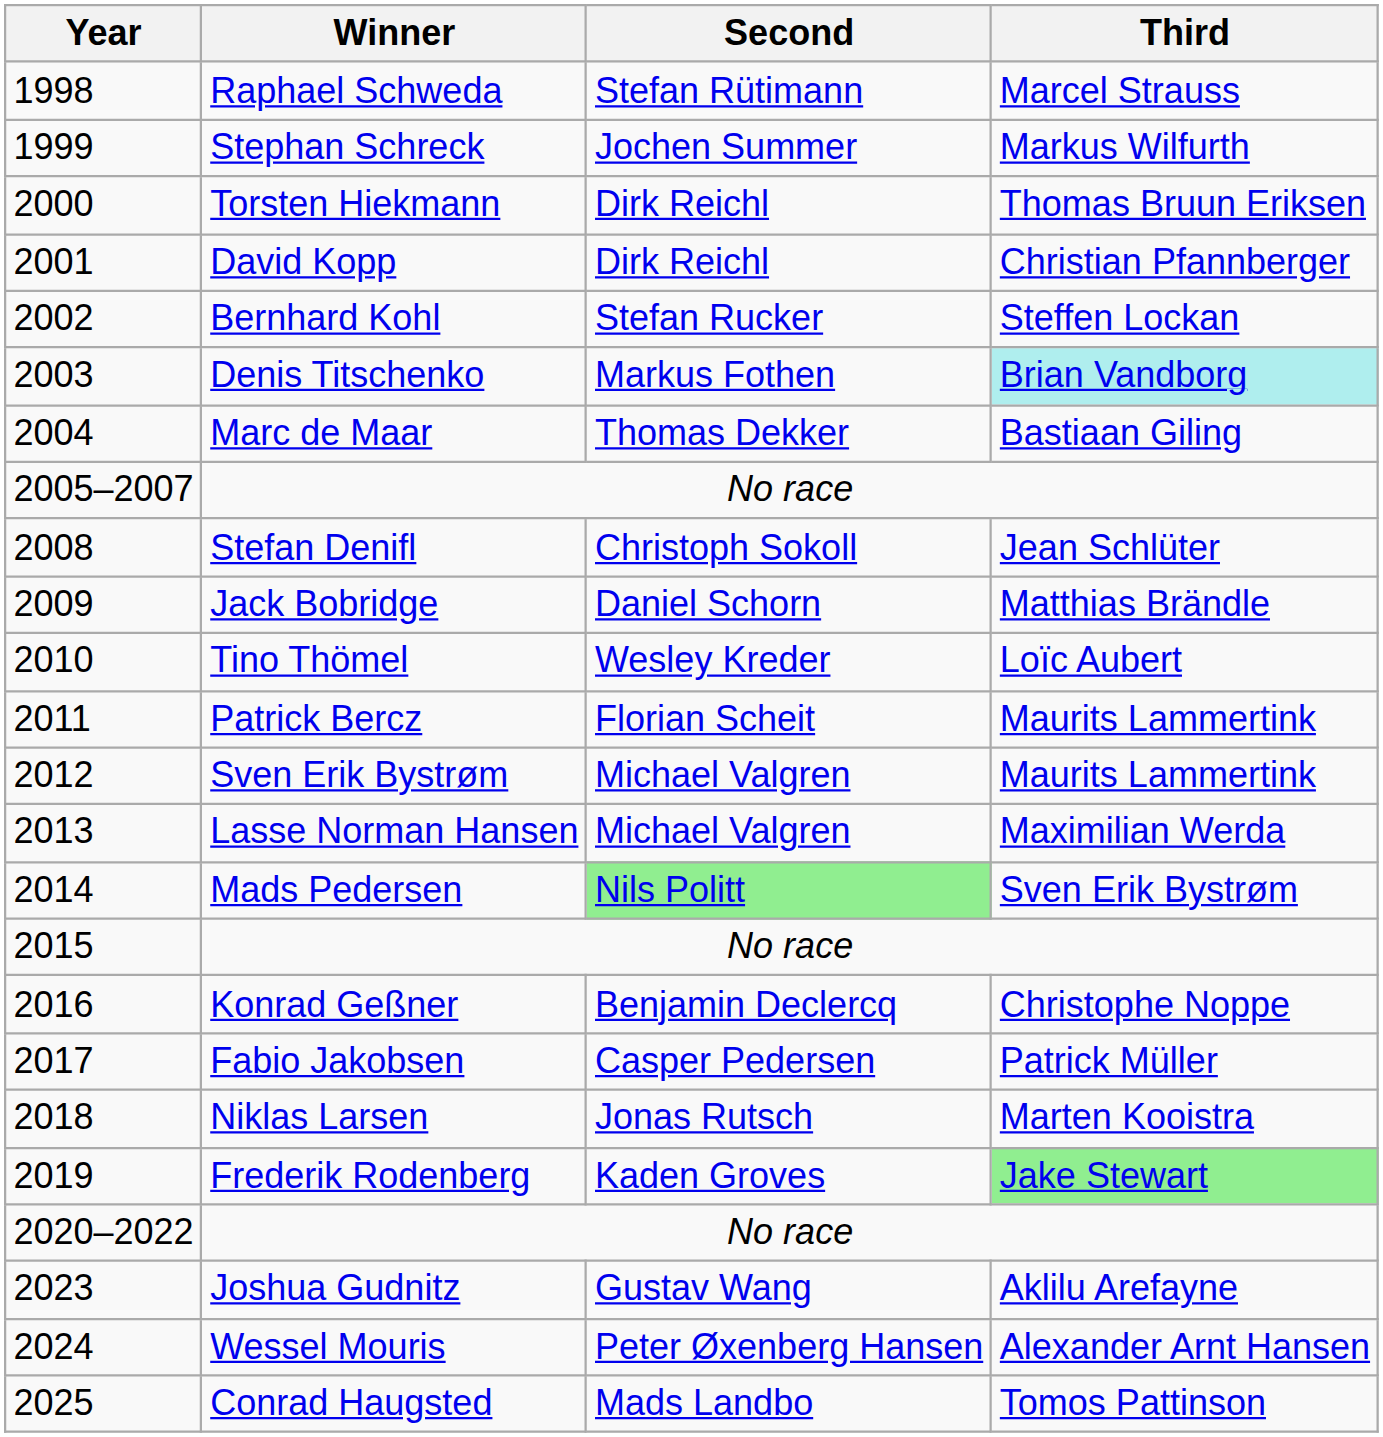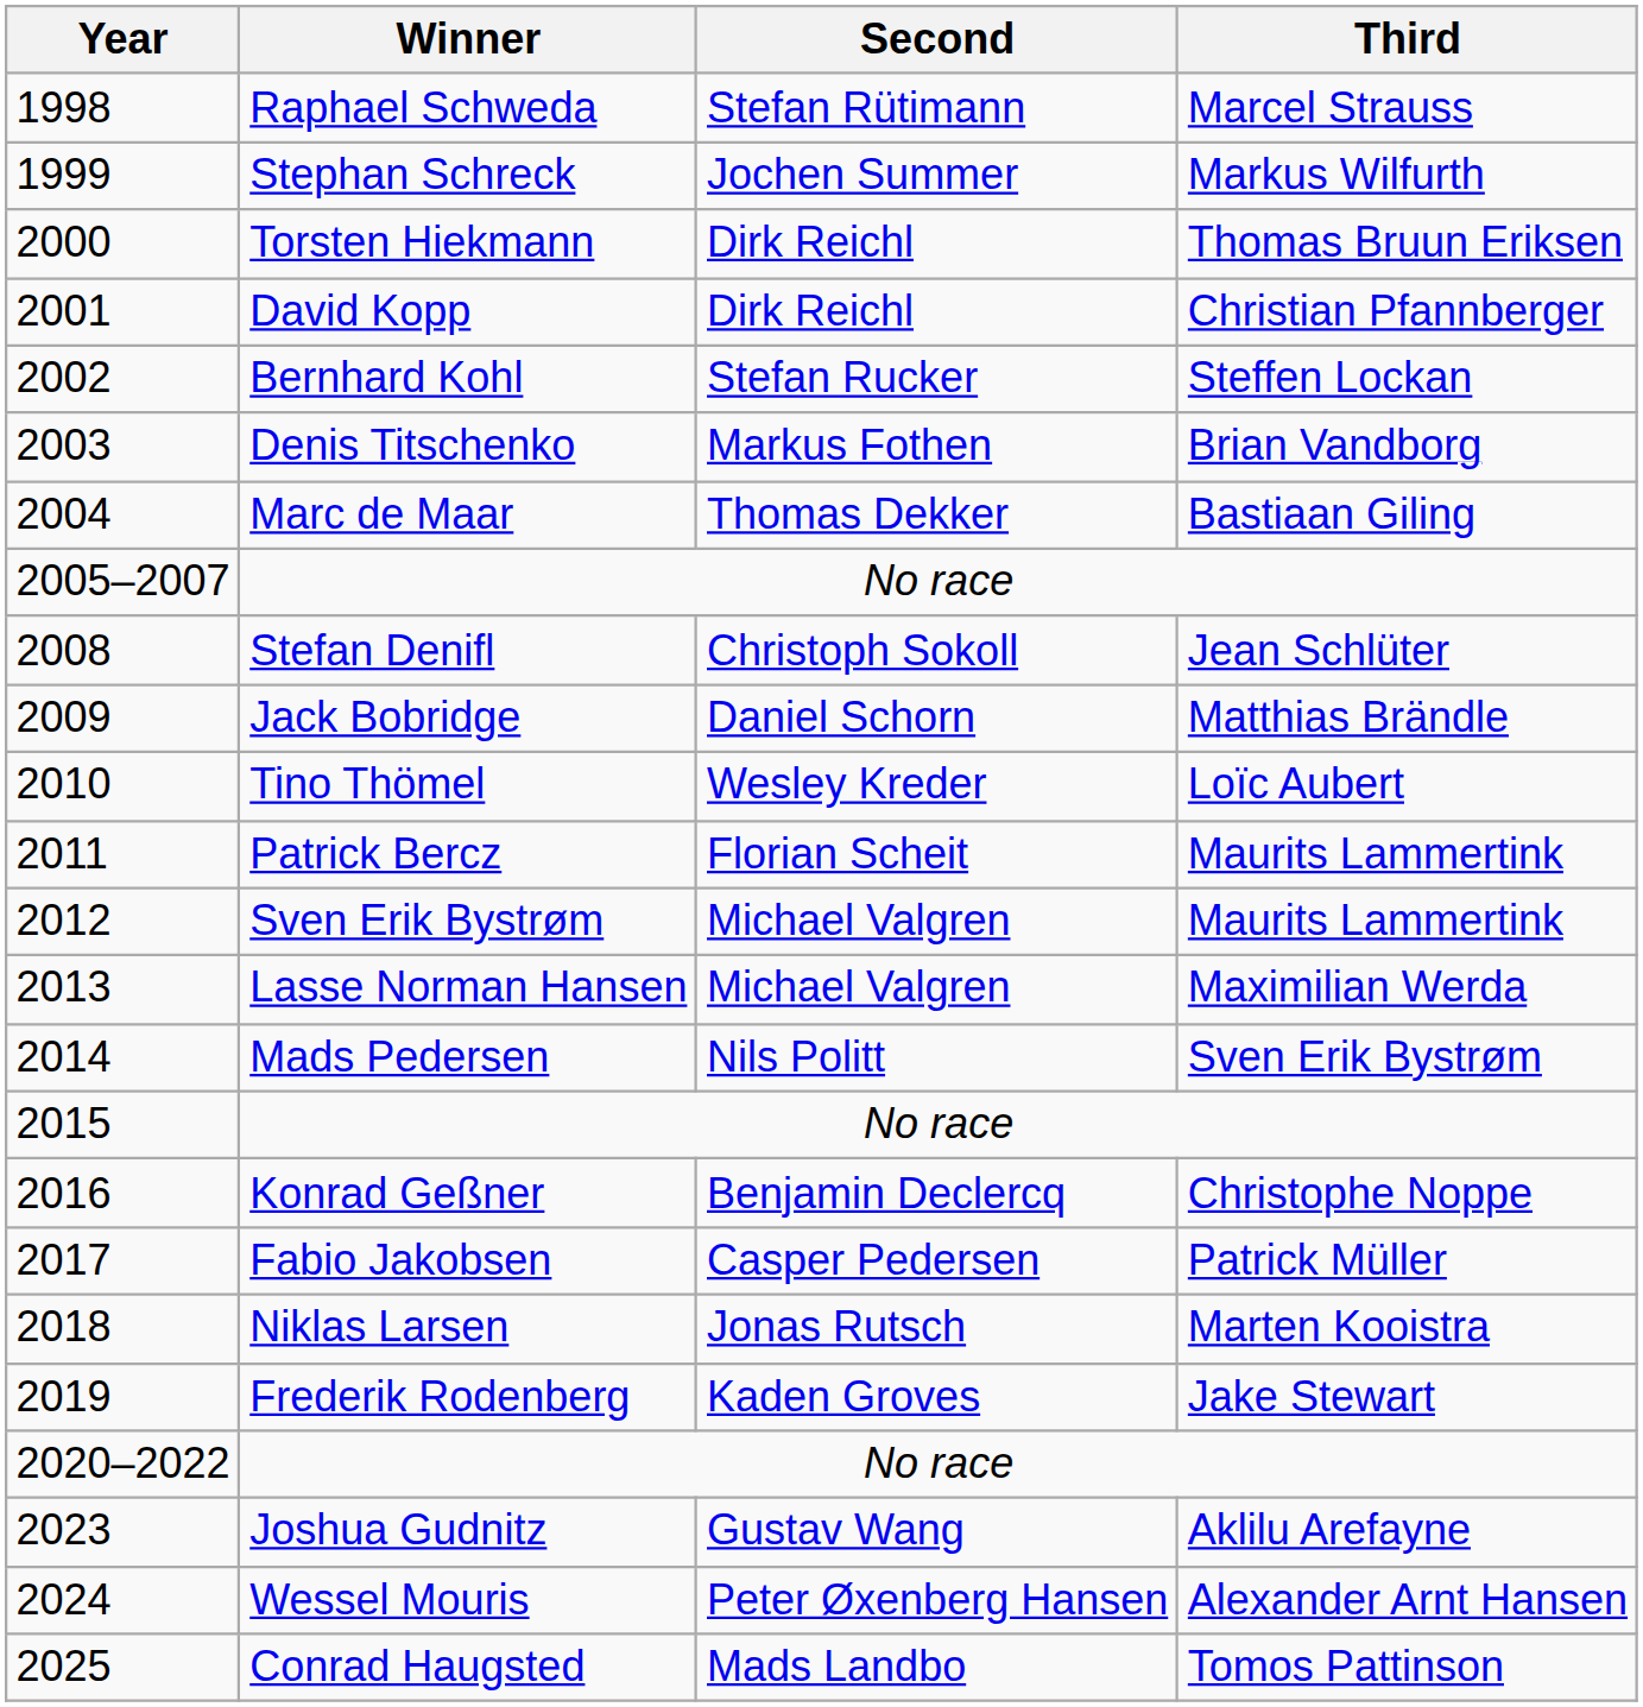Denis Titschenko | Third: paleturquoise background -> no background
Mads Pedersen | Second: lightgreen background -> no background
Frederik Rodenberg | Third: lightgreen background -> no background
